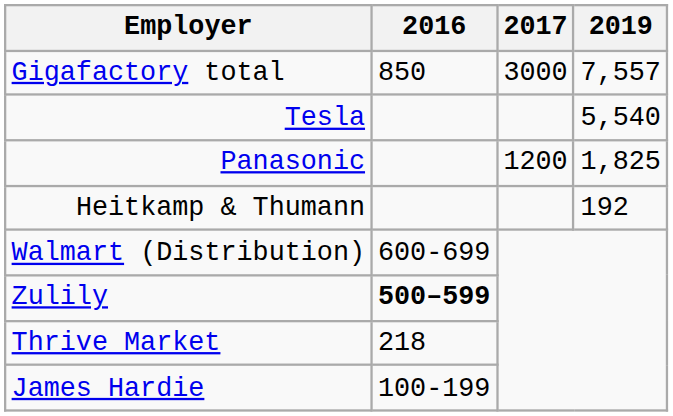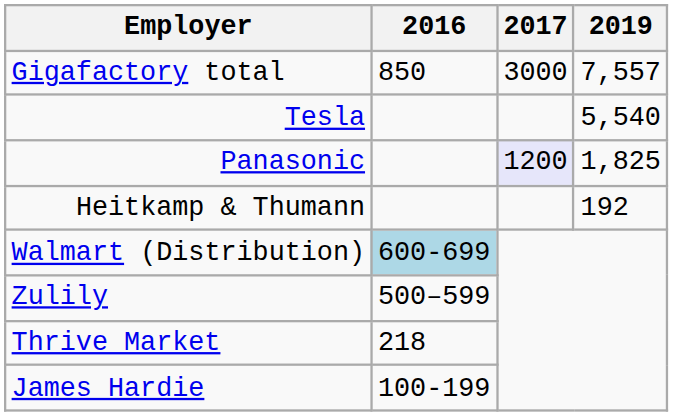Panasonic | 2017: no background -> lavender background
Walmart (Distribution) | 2016: no background -> lightblue background
Zulily | 2016: bold -> normal
